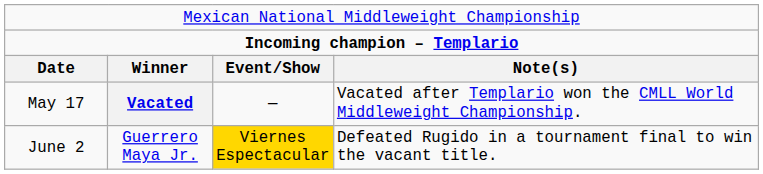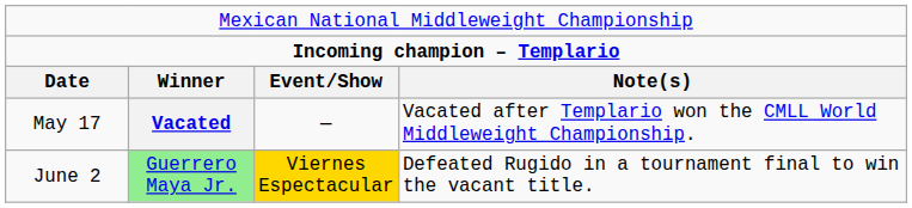June 2 | column 2: no background -> lightgreen background
